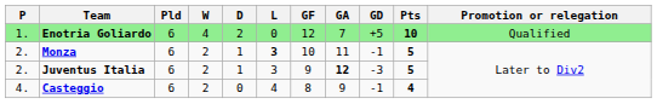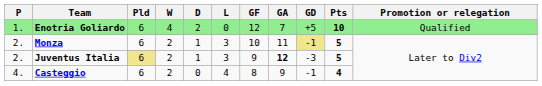Monza | L: bold -> normal
Monza | GD: no background -> khaki background
Juventus Italia | Pld: no background -> khaki background
